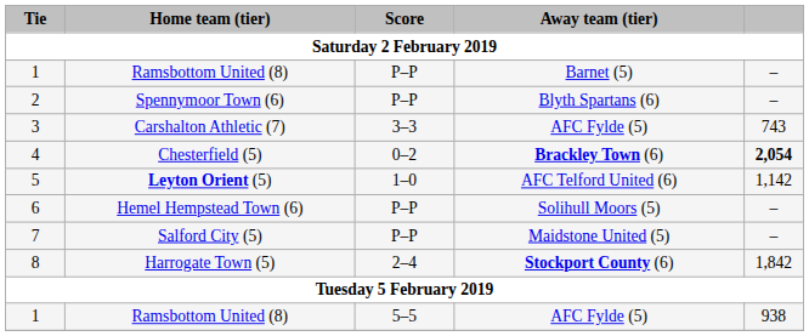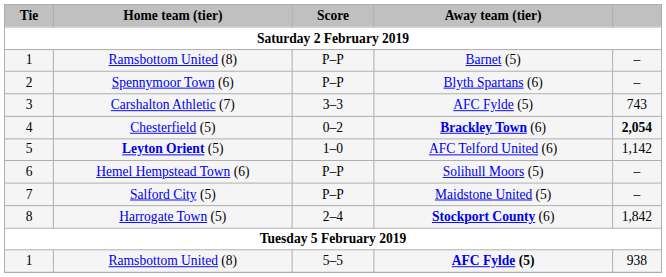Ramsbottom United (8) / 5–5 | Away team (tier): normal -> bold
